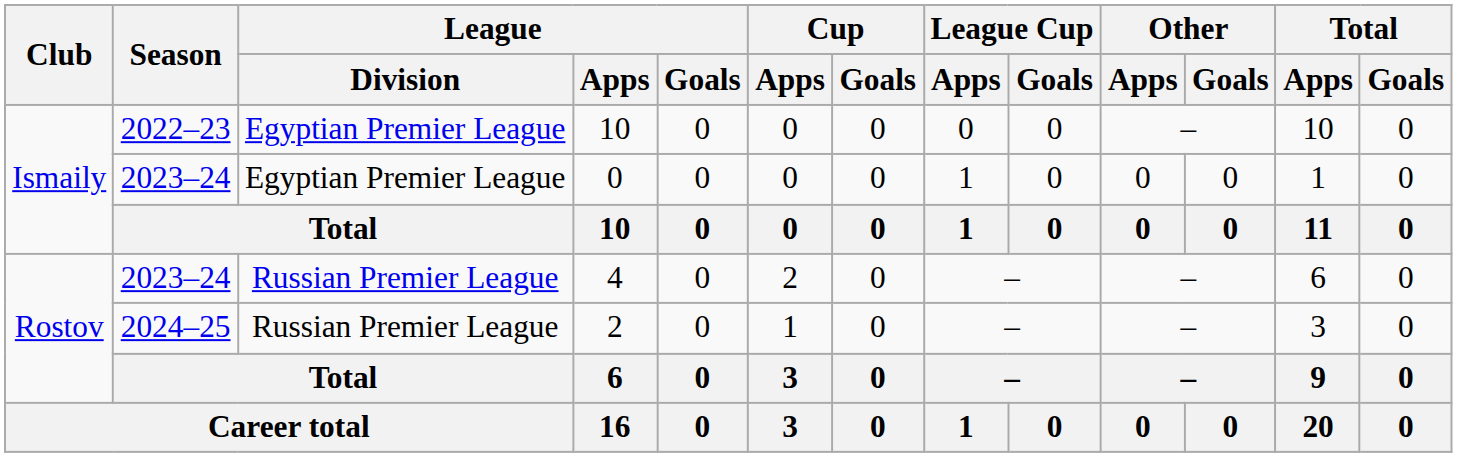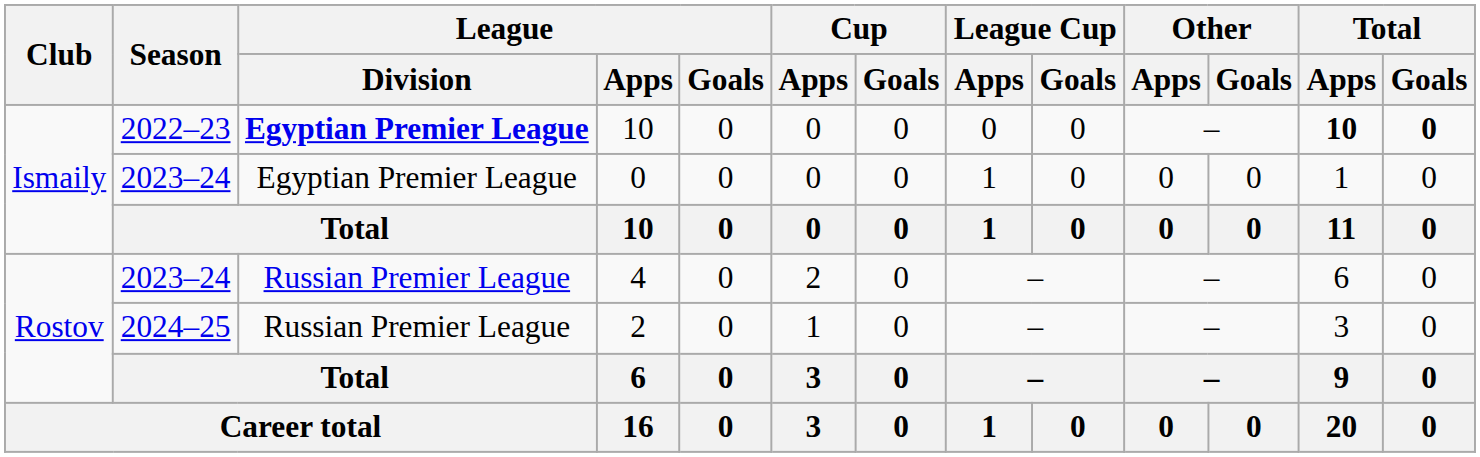2022–23 / 10 | League / Division: normal -> bold
2022–23 / 10 | Total / Apps: normal -> bold
2022–23 / 10 | Total / Goals: normal -> bold
